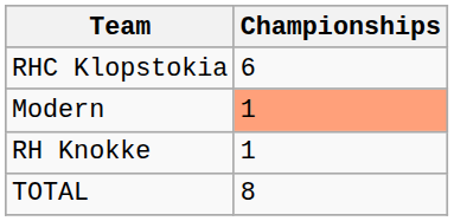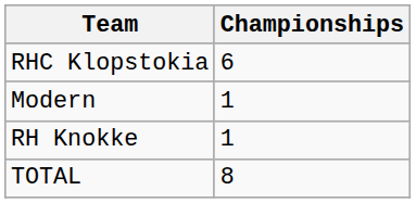Modern | Championships: lightsalmon background -> no background
